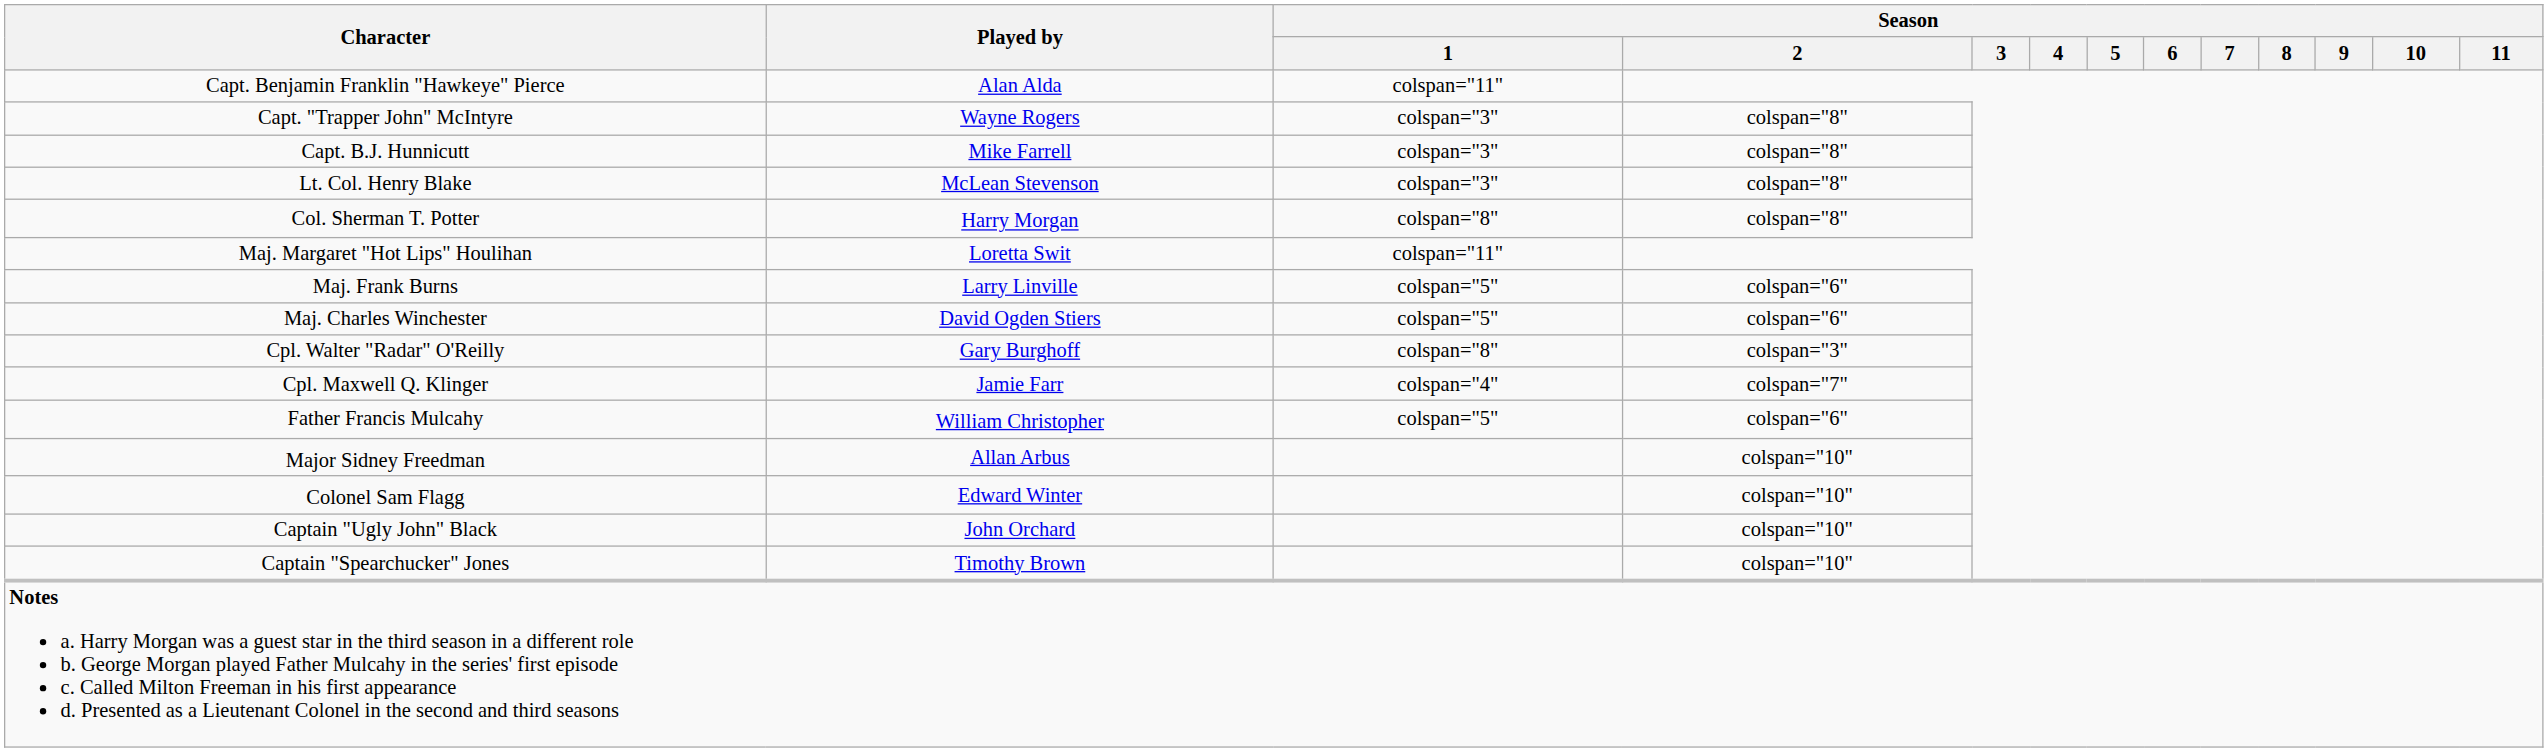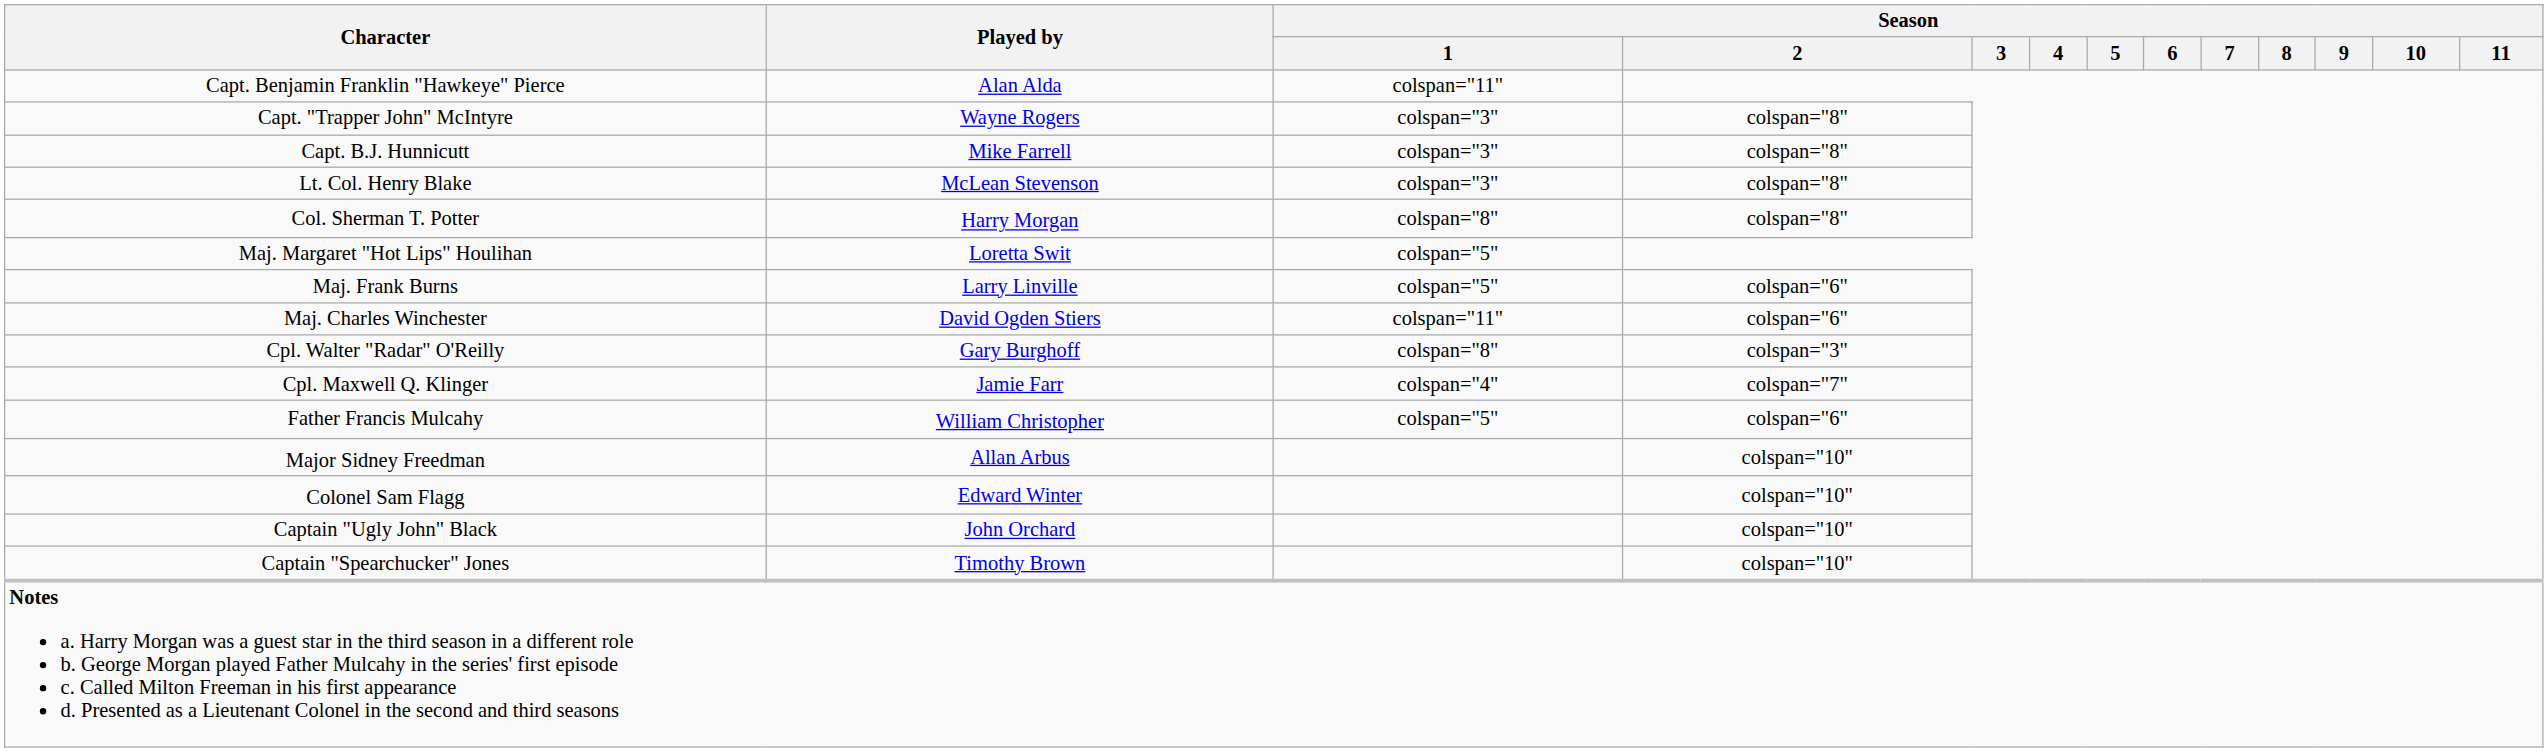Maj. Margaret "Hot Lips" Houlihan | Season / 1: colspan="11" -> colspan="5"
Maj. Charles Winchester | Season / 1: colspan="5" -> colspan="11"
